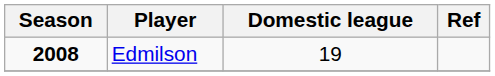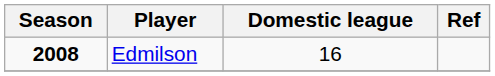Edmilson | Domestic league: 19 -> 16
